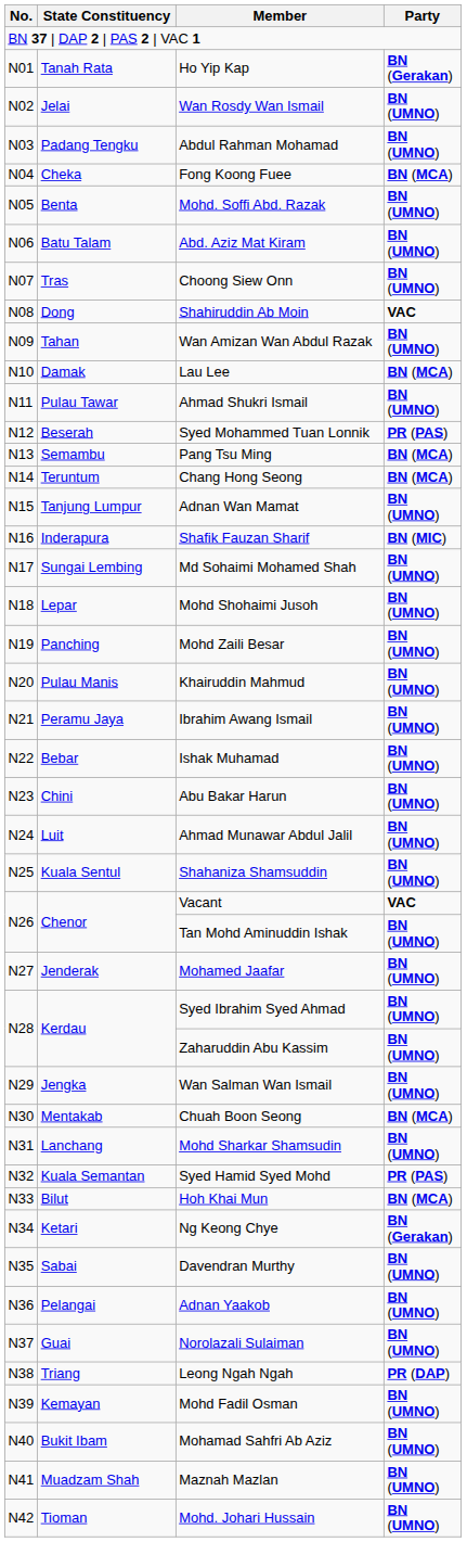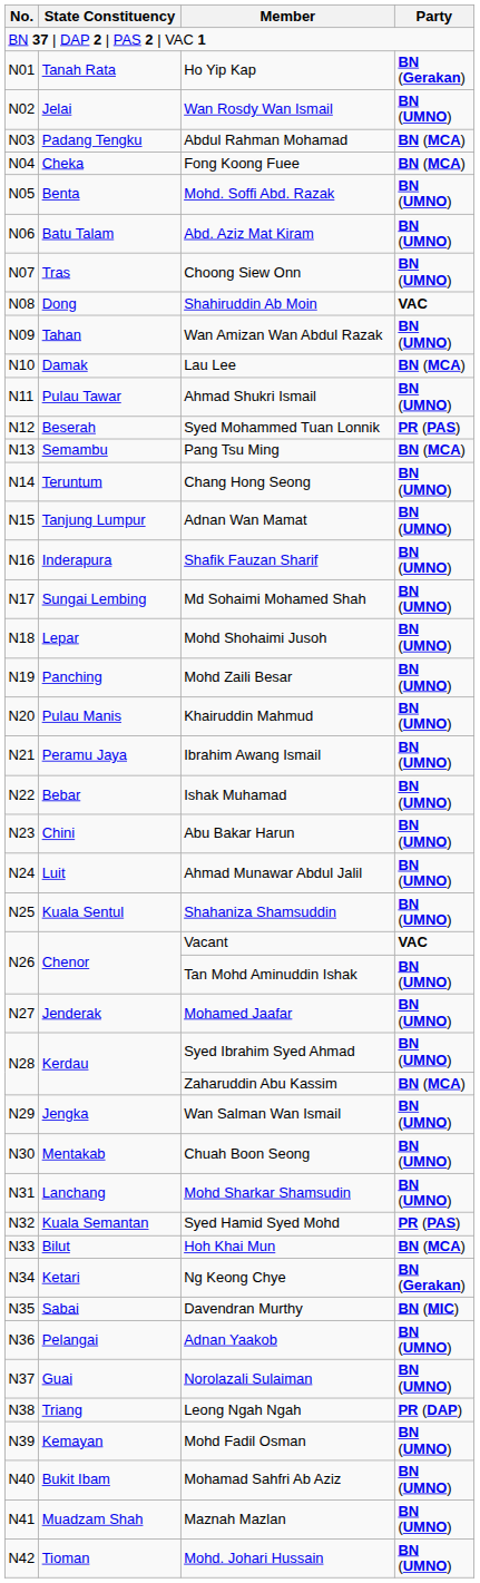Abdul Rahman Mohamad | Party: BN (UMNO) -> BN (MCA)
Chang Hong Seong | Party: BN (MCA) -> BN (UMNO)
Shafik Fauzan Sharif | Party: BN (MIC) -> BN (UMNO)
Zaharuddin Abu Kassim | Party: BN (UMNO) -> BN (MCA)
Chuah Boon Seong | Party: BN (MCA) -> BN (UMNO)
Davendran Murthy | Party: BN (UMNO) -> BN (MIC)
